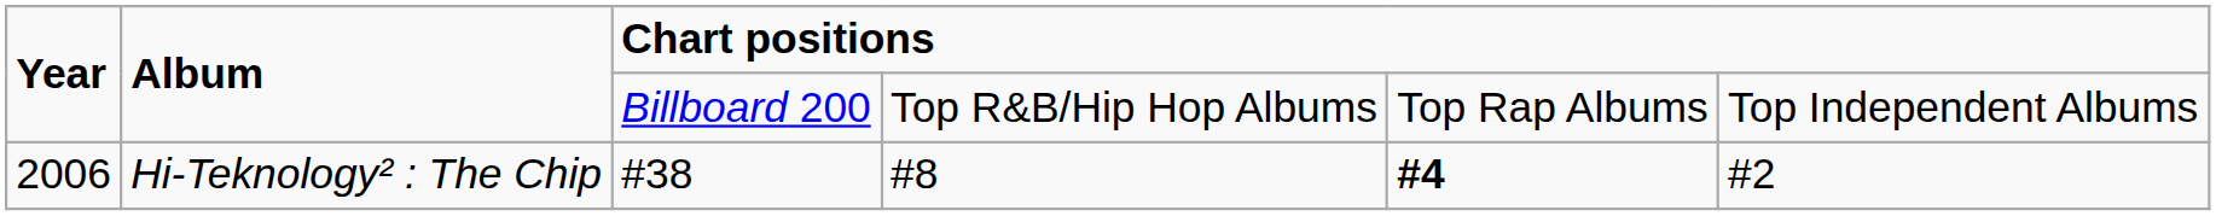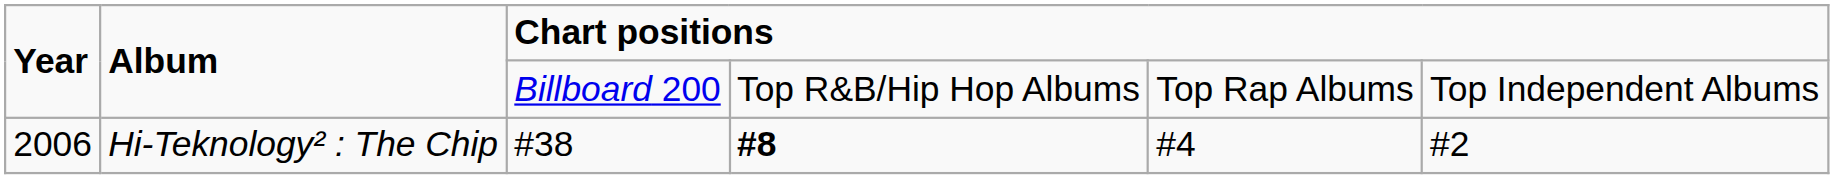2006 | column 4: normal -> bold
2006 | column 5: bold -> normal
